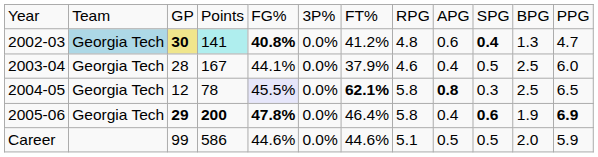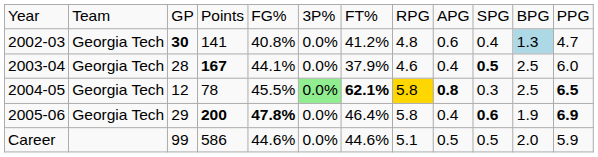2002-03 | column 2: lightblue background -> no background
2002-03 | column 3: khaki background -> no background
2002-03 | column 4: paleturquoise background -> no background
2002-03 | column 5: bold -> normal
2002-03 | column 10: bold -> normal
2002-03 | column 11: no background -> lightblue background
2003-04 | column 4: normal -> bold
2003-04 | column 10: normal -> bold
2004-05 | column 5: lavender background -> no background
2004-05 | column 6: no background -> lightgreen background
2004-05 | column 8: no background -> gold background
2004-05 | column 12: normal -> bold
2005-06 | column 3: bold -> normal
